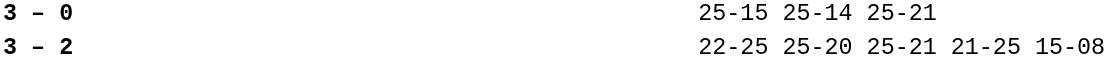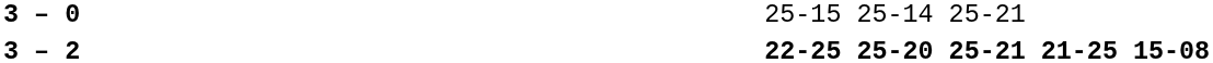3 – 2 | column 2: normal -> bold
